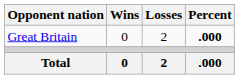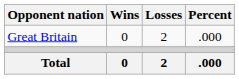Great Britain | Percent: bold -> normal
